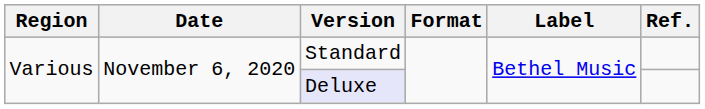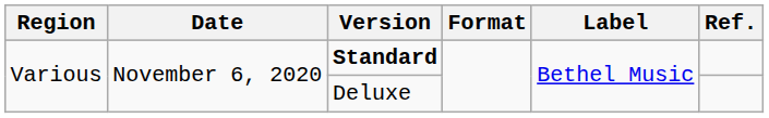Standard | Version: normal -> bold
Deluxe | Version: lavender background -> no background
